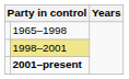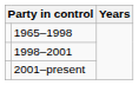1998–2001 | column 2: khaki background -> no background
2001–present | column 2: bold -> normal
